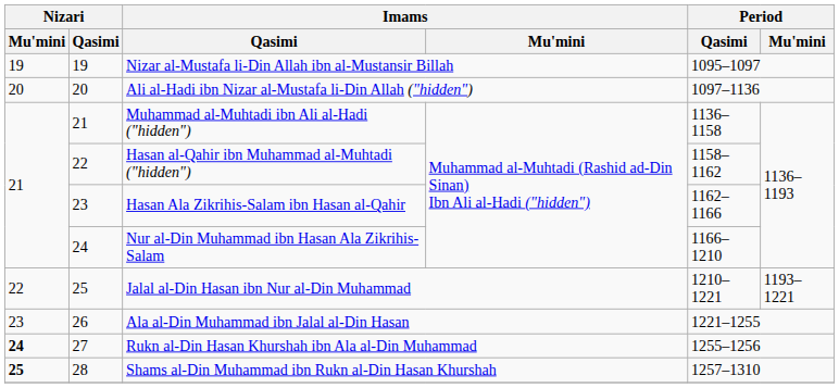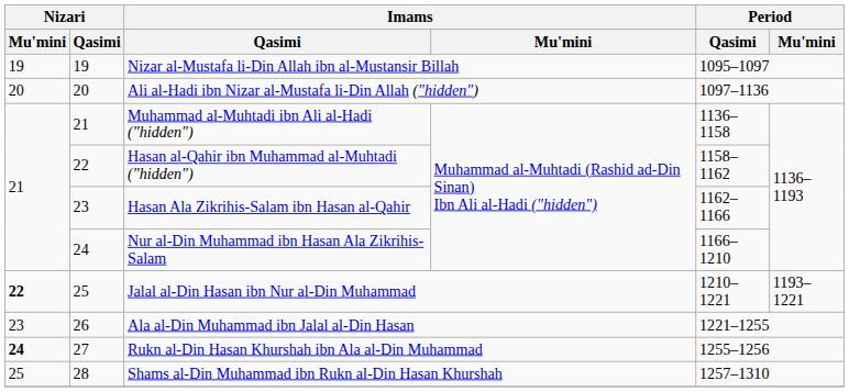Jalal al-Din Hasan ibn Nur al-Din Muhammad | Nizari / Mu'mini: normal -> bold
Shams al-Din Muhammad ibn Rukn al-Din Hasan Khurshah | Nizari / Mu'mini: bold -> normal
